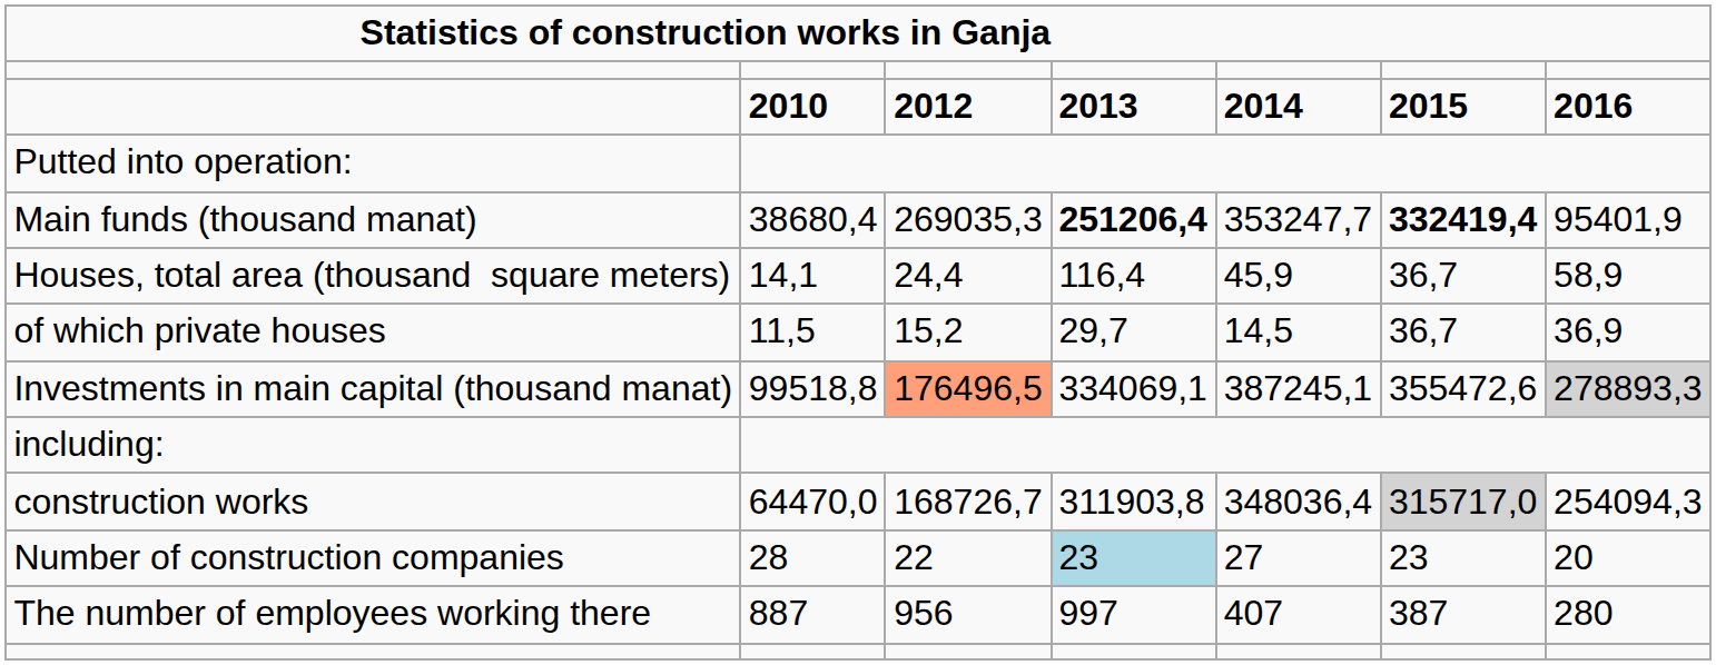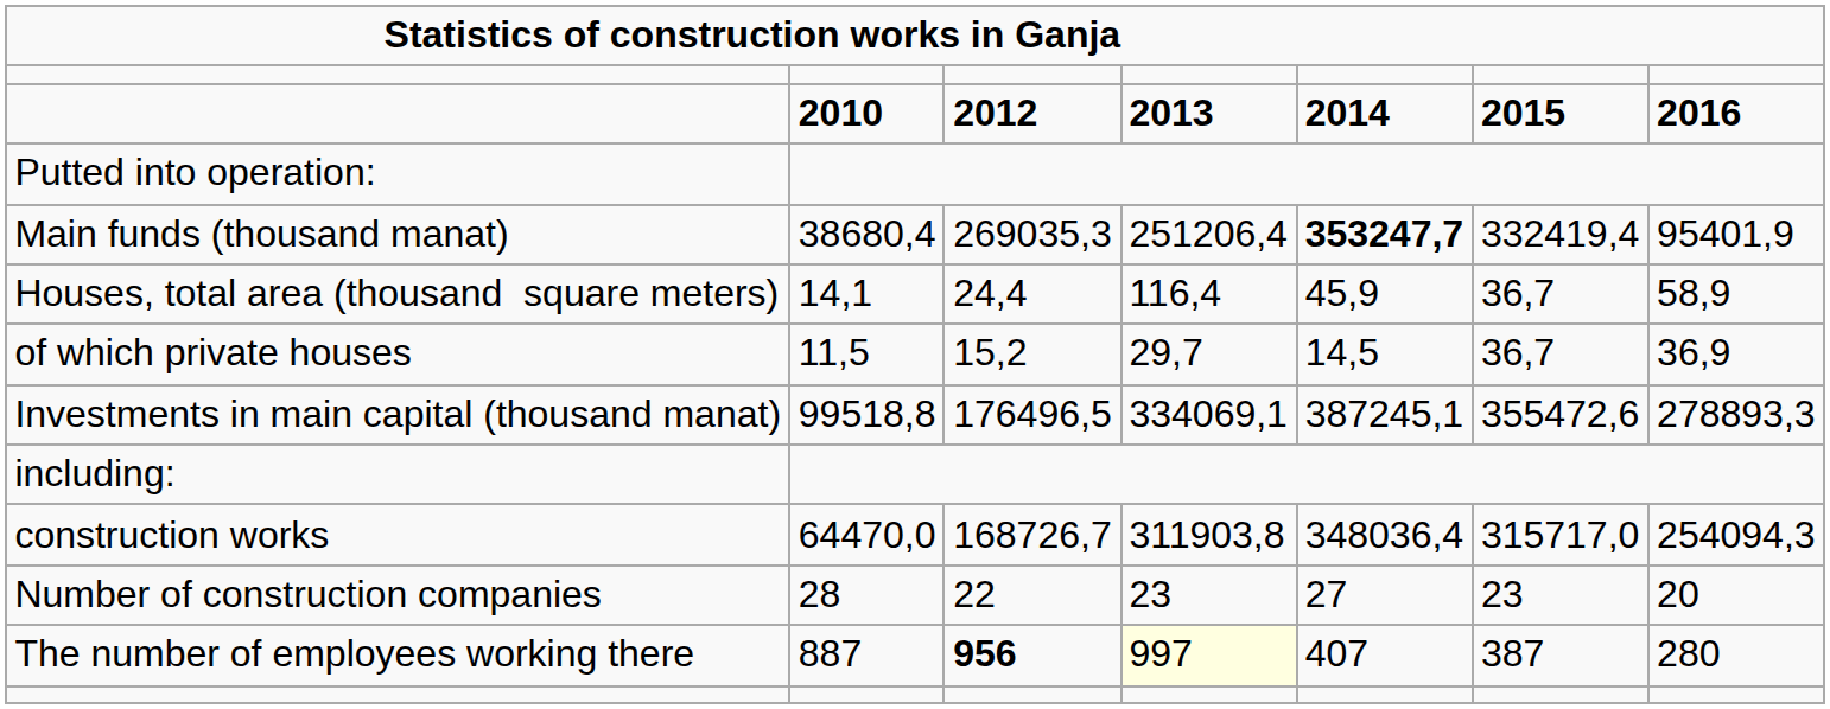Main funds (thousand manat) | column 4: bold -> normal
Main funds (thousand manat) | column 5: normal -> bold
Main funds (thousand manat) | column 6: bold -> normal
Investments in main capital (thousand manat) | column 3: lightsalmon background -> no background
Investments in main capital (thousand manat) | column 7: lightgrey background -> no background
construction works | column 6: lightgrey background -> no background
Number of construction companies | column 4: lightblue background -> no background
The number of employees working there | column 3: normal -> bold
The number of employees working there | column 4: no background -> lightyellow background
